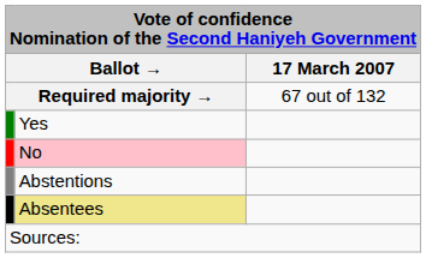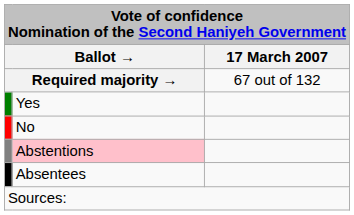No | column 2: pink background -> no background
Abstentions | column 2: no background -> pink background
Absentees | column 2: khaki background -> no background
